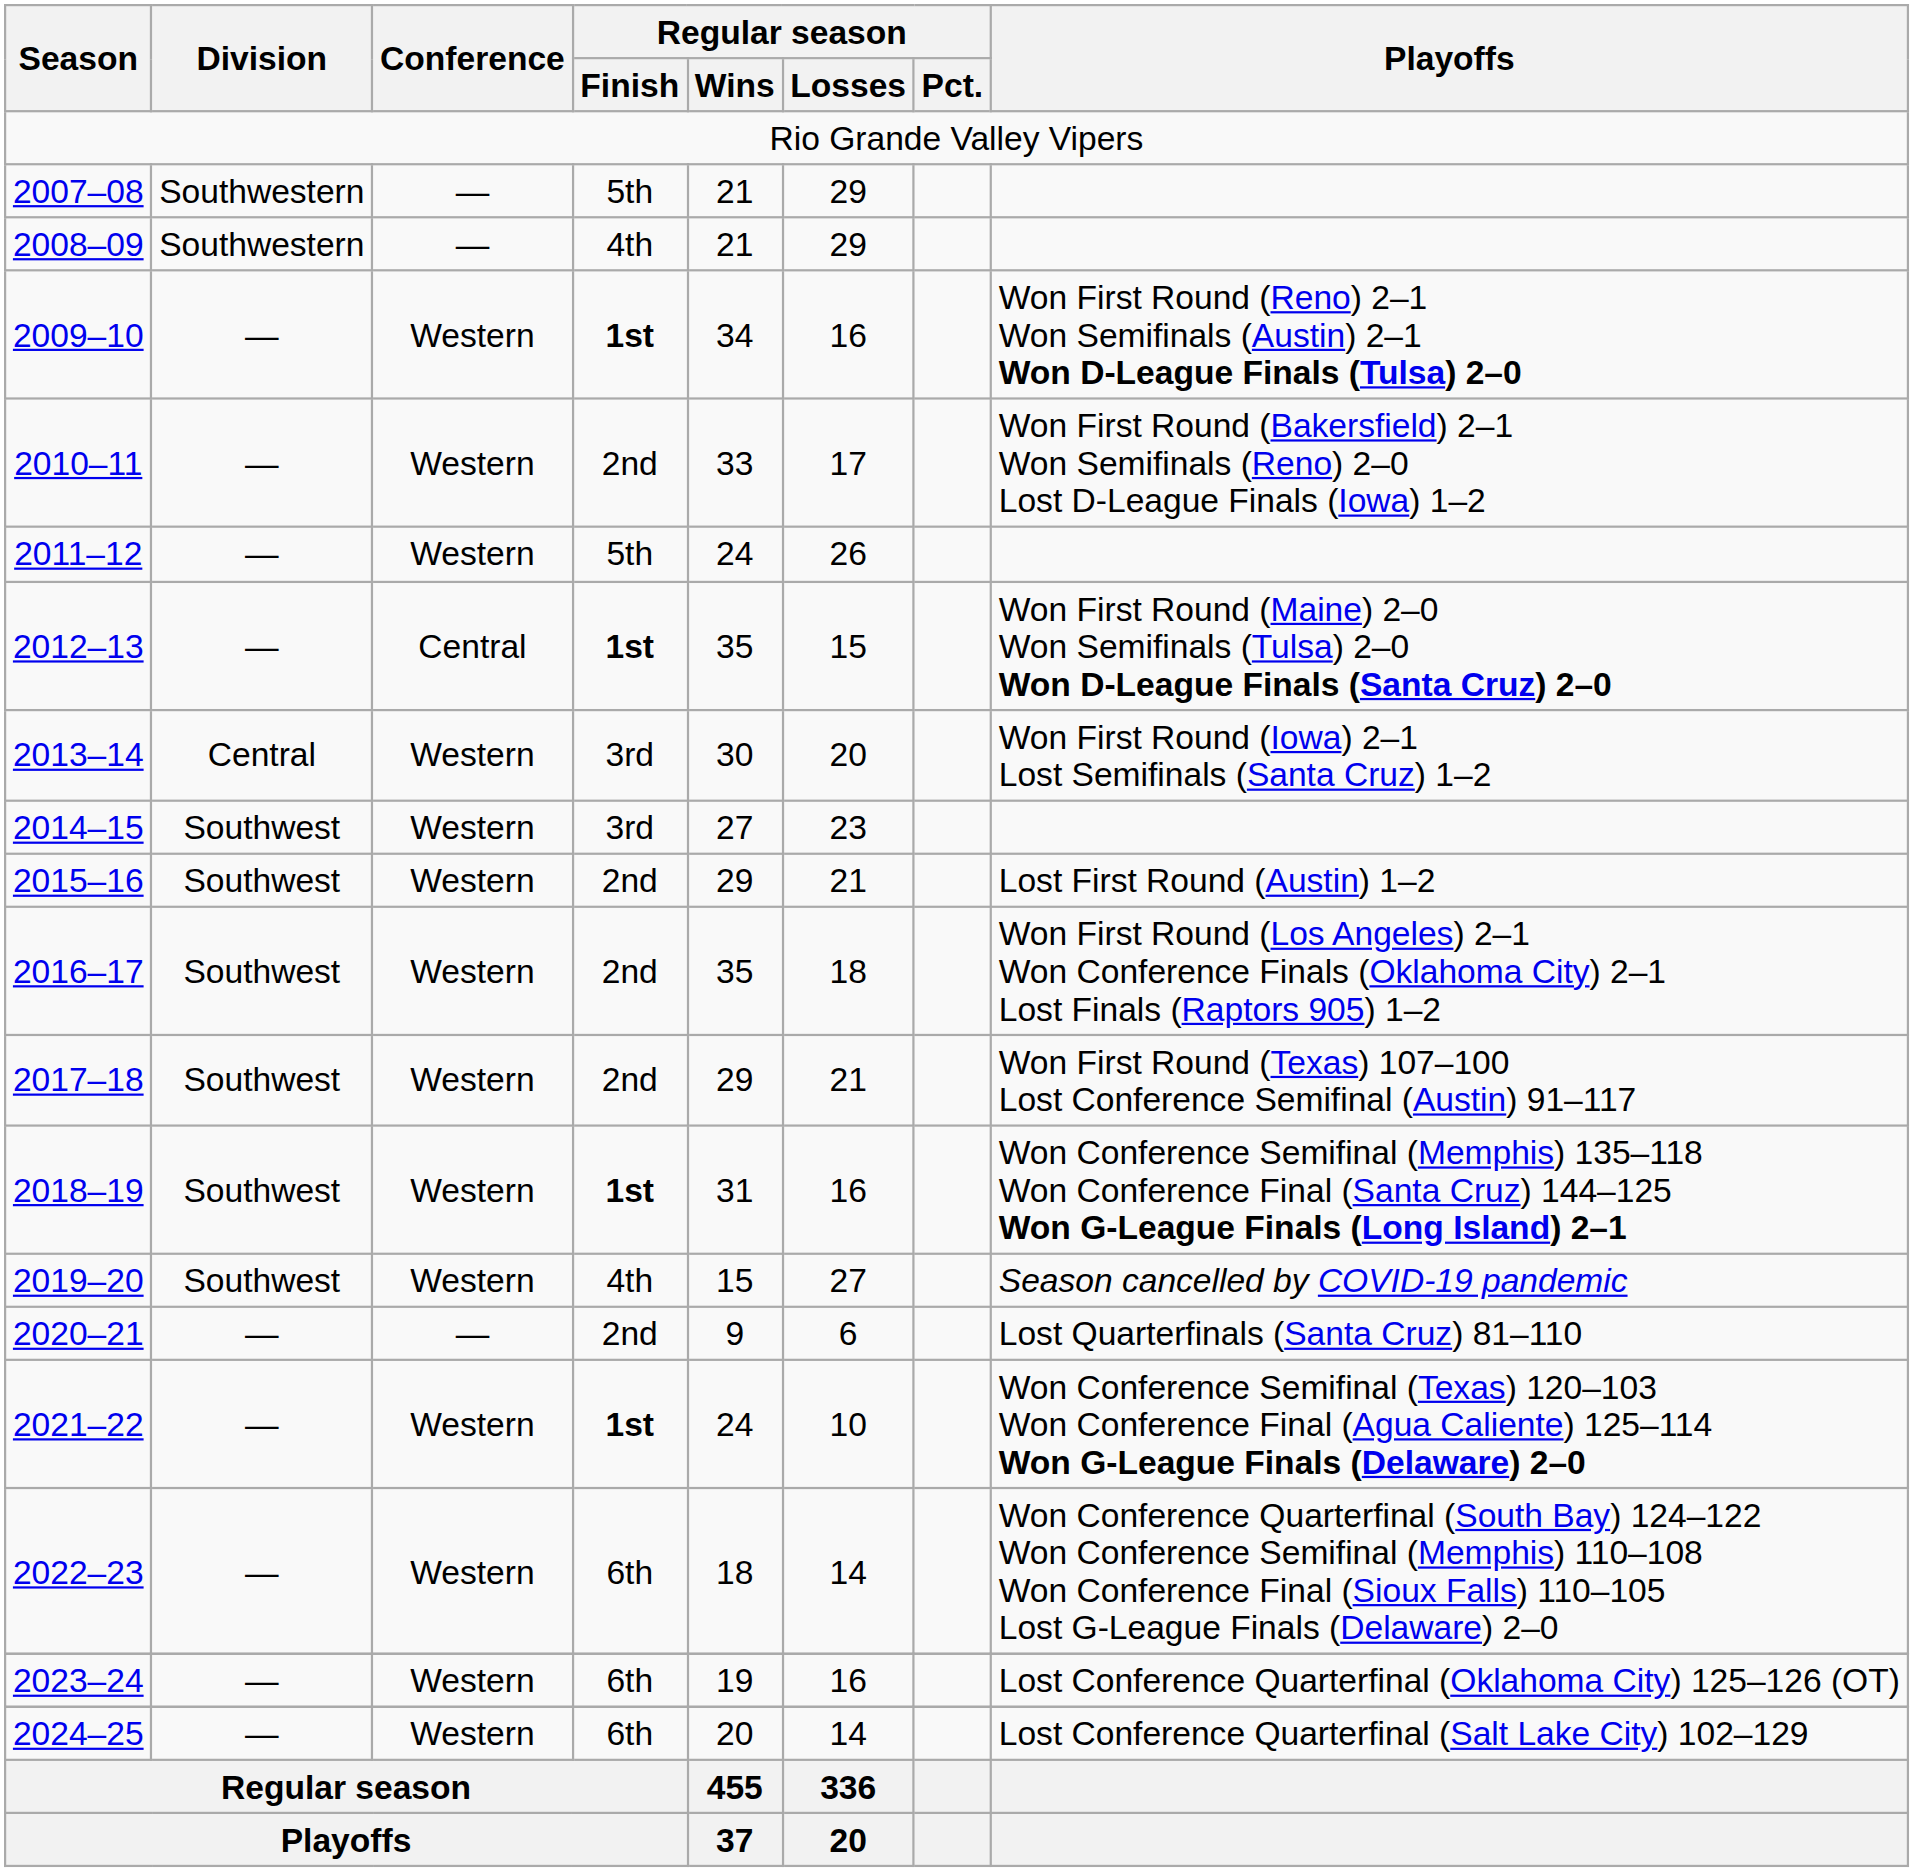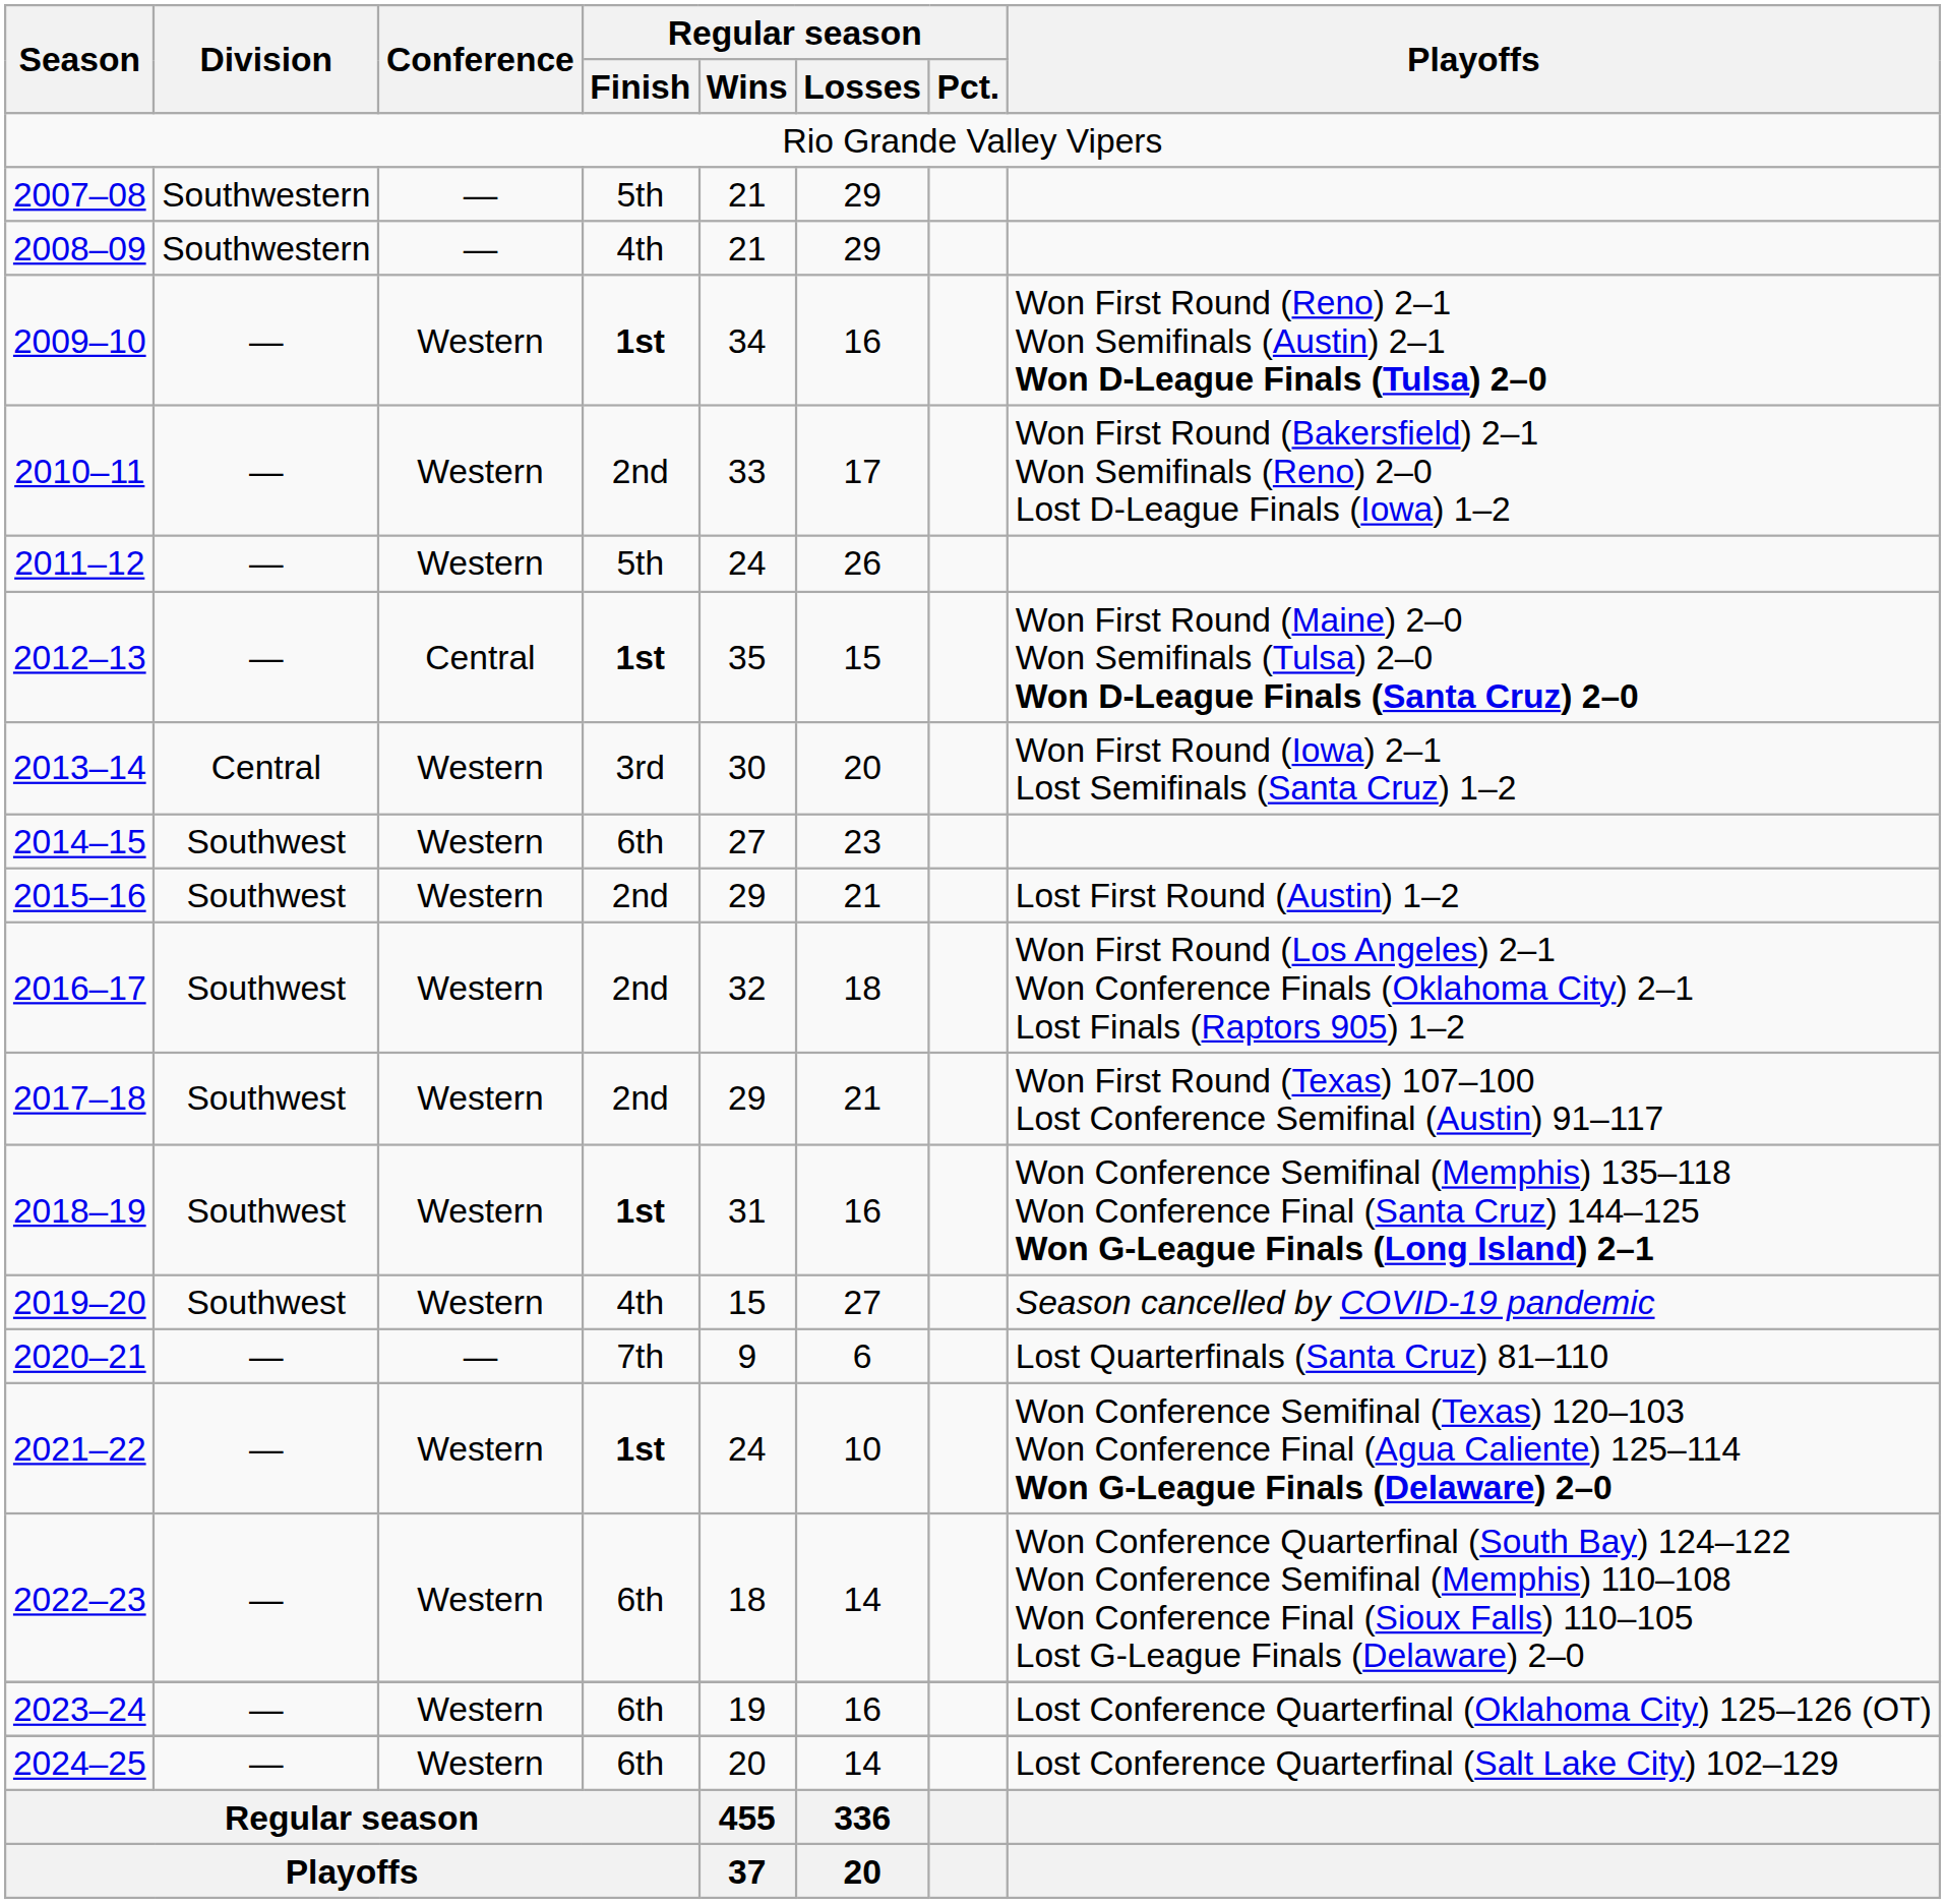2014–15 | Regular season / Finish: 3rd -> 6th
2016–17 | Regular season / Wins: 35 -> 32
2020–21 | Regular season / Finish: 2nd -> 7th
